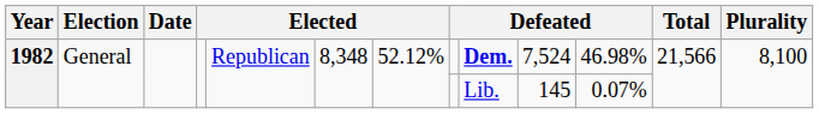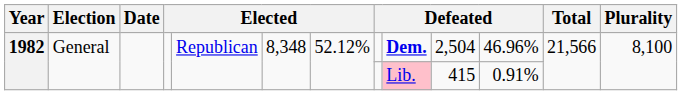row 2 | column 10: 7,524 -> 2,504
row 2 | column 11: 46.98% -> 46.96%
row 3 | column 9: no background -> pink background
row 3 | column 10: 145 -> 415
row 3 | column 11: 0.07% -> 0.91%
